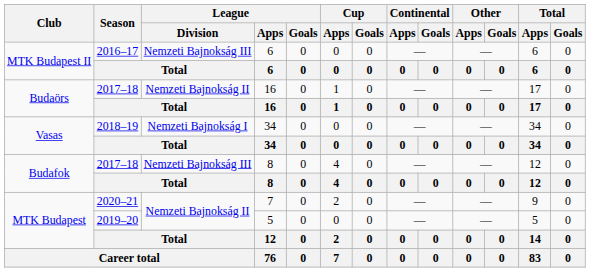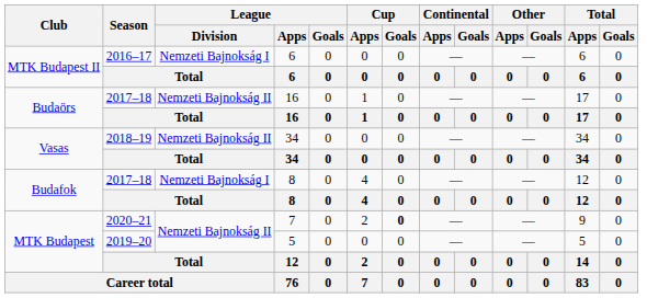row 3 | League / Division: Nemzeti Bajnokság III -> Nemzeti Bajnokság I
row 7 | League / Division: Nemzeti Bajnokság I -> Nemzeti Bajnokság II
row 9 | League / Division: Nemzeti Bajnokság III -> Nemzeti Bajnokság I
row 11 | Cup / Goals: normal -> bold
